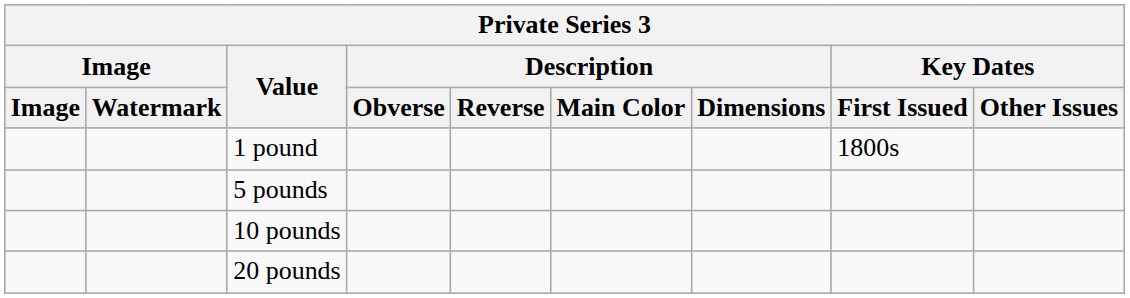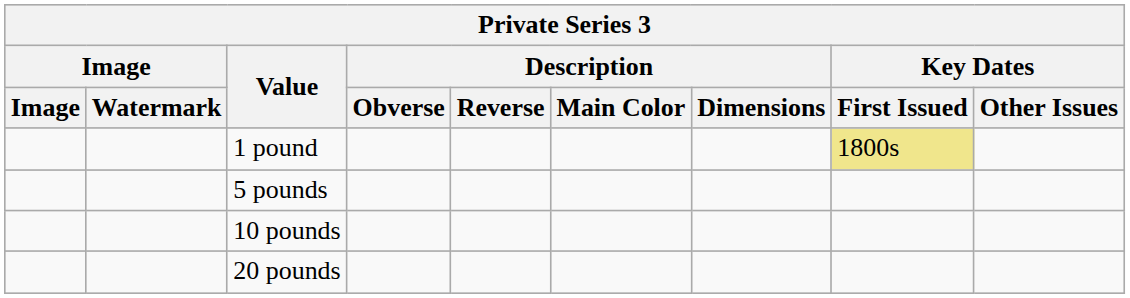1 pound | Key Dates / First Issued: no background -> khaki background
